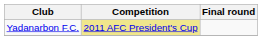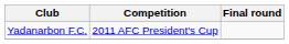Yadanarbon F.C. | Competition: khaki background -> no background
